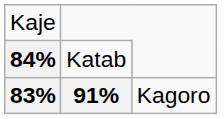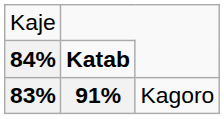84% | column 2: normal -> bold
